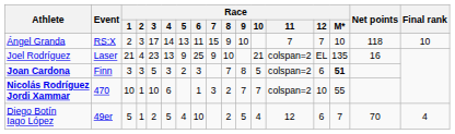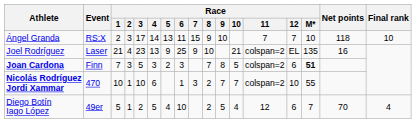Joan Cardona | Race / 1: 3 -> 7
